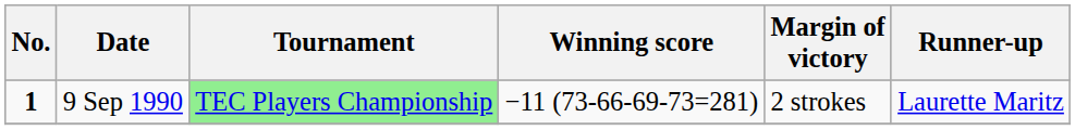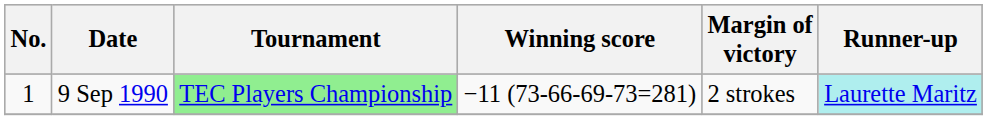9 Sep 1990 | No.: bold -> normal
9 Sep 1990 | Runner-up: no background -> paleturquoise background
